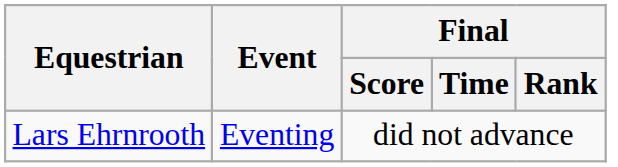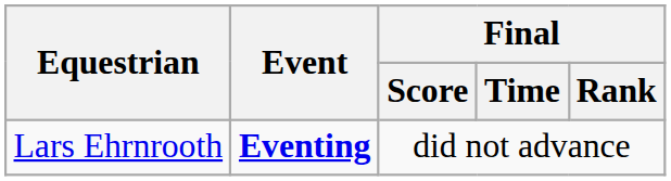Lars Ehrnrooth | Event: normal -> bold
